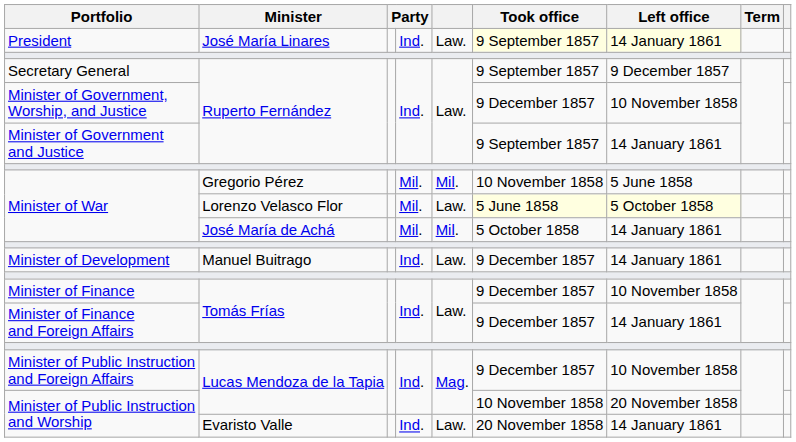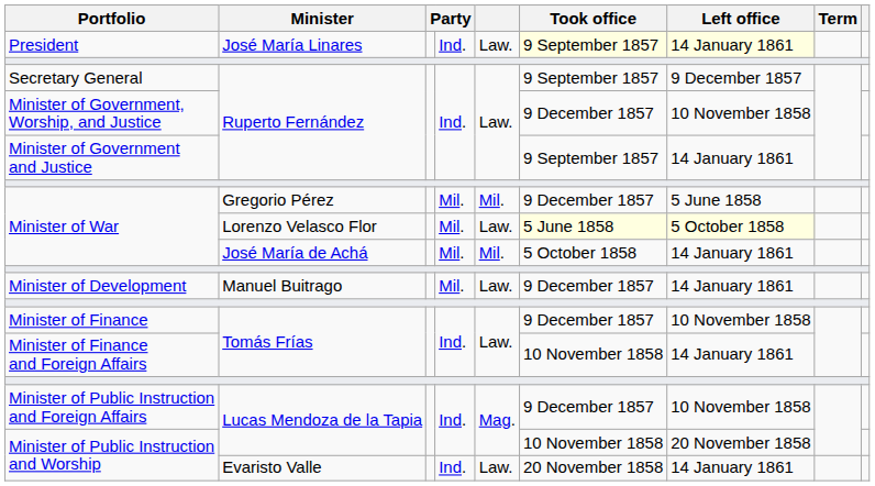Minister of War / Gregorio Pérez | Took office: 10 November 1858 -> 9 December 1857
Minister of Development | column 4: Ind. -> Mil.
Minister of Finance and Foreign Affairs | Took office: 9 December 1857 -> 10 November 1858
